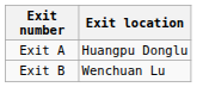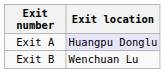Exit A | Exit location: no background -> lavender background
